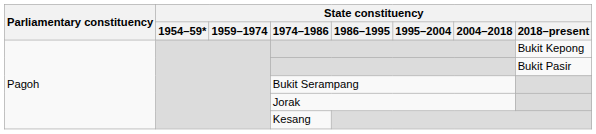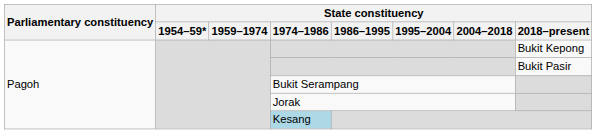Kesang | State constituency / 1974–1986: no background -> lightblue background
